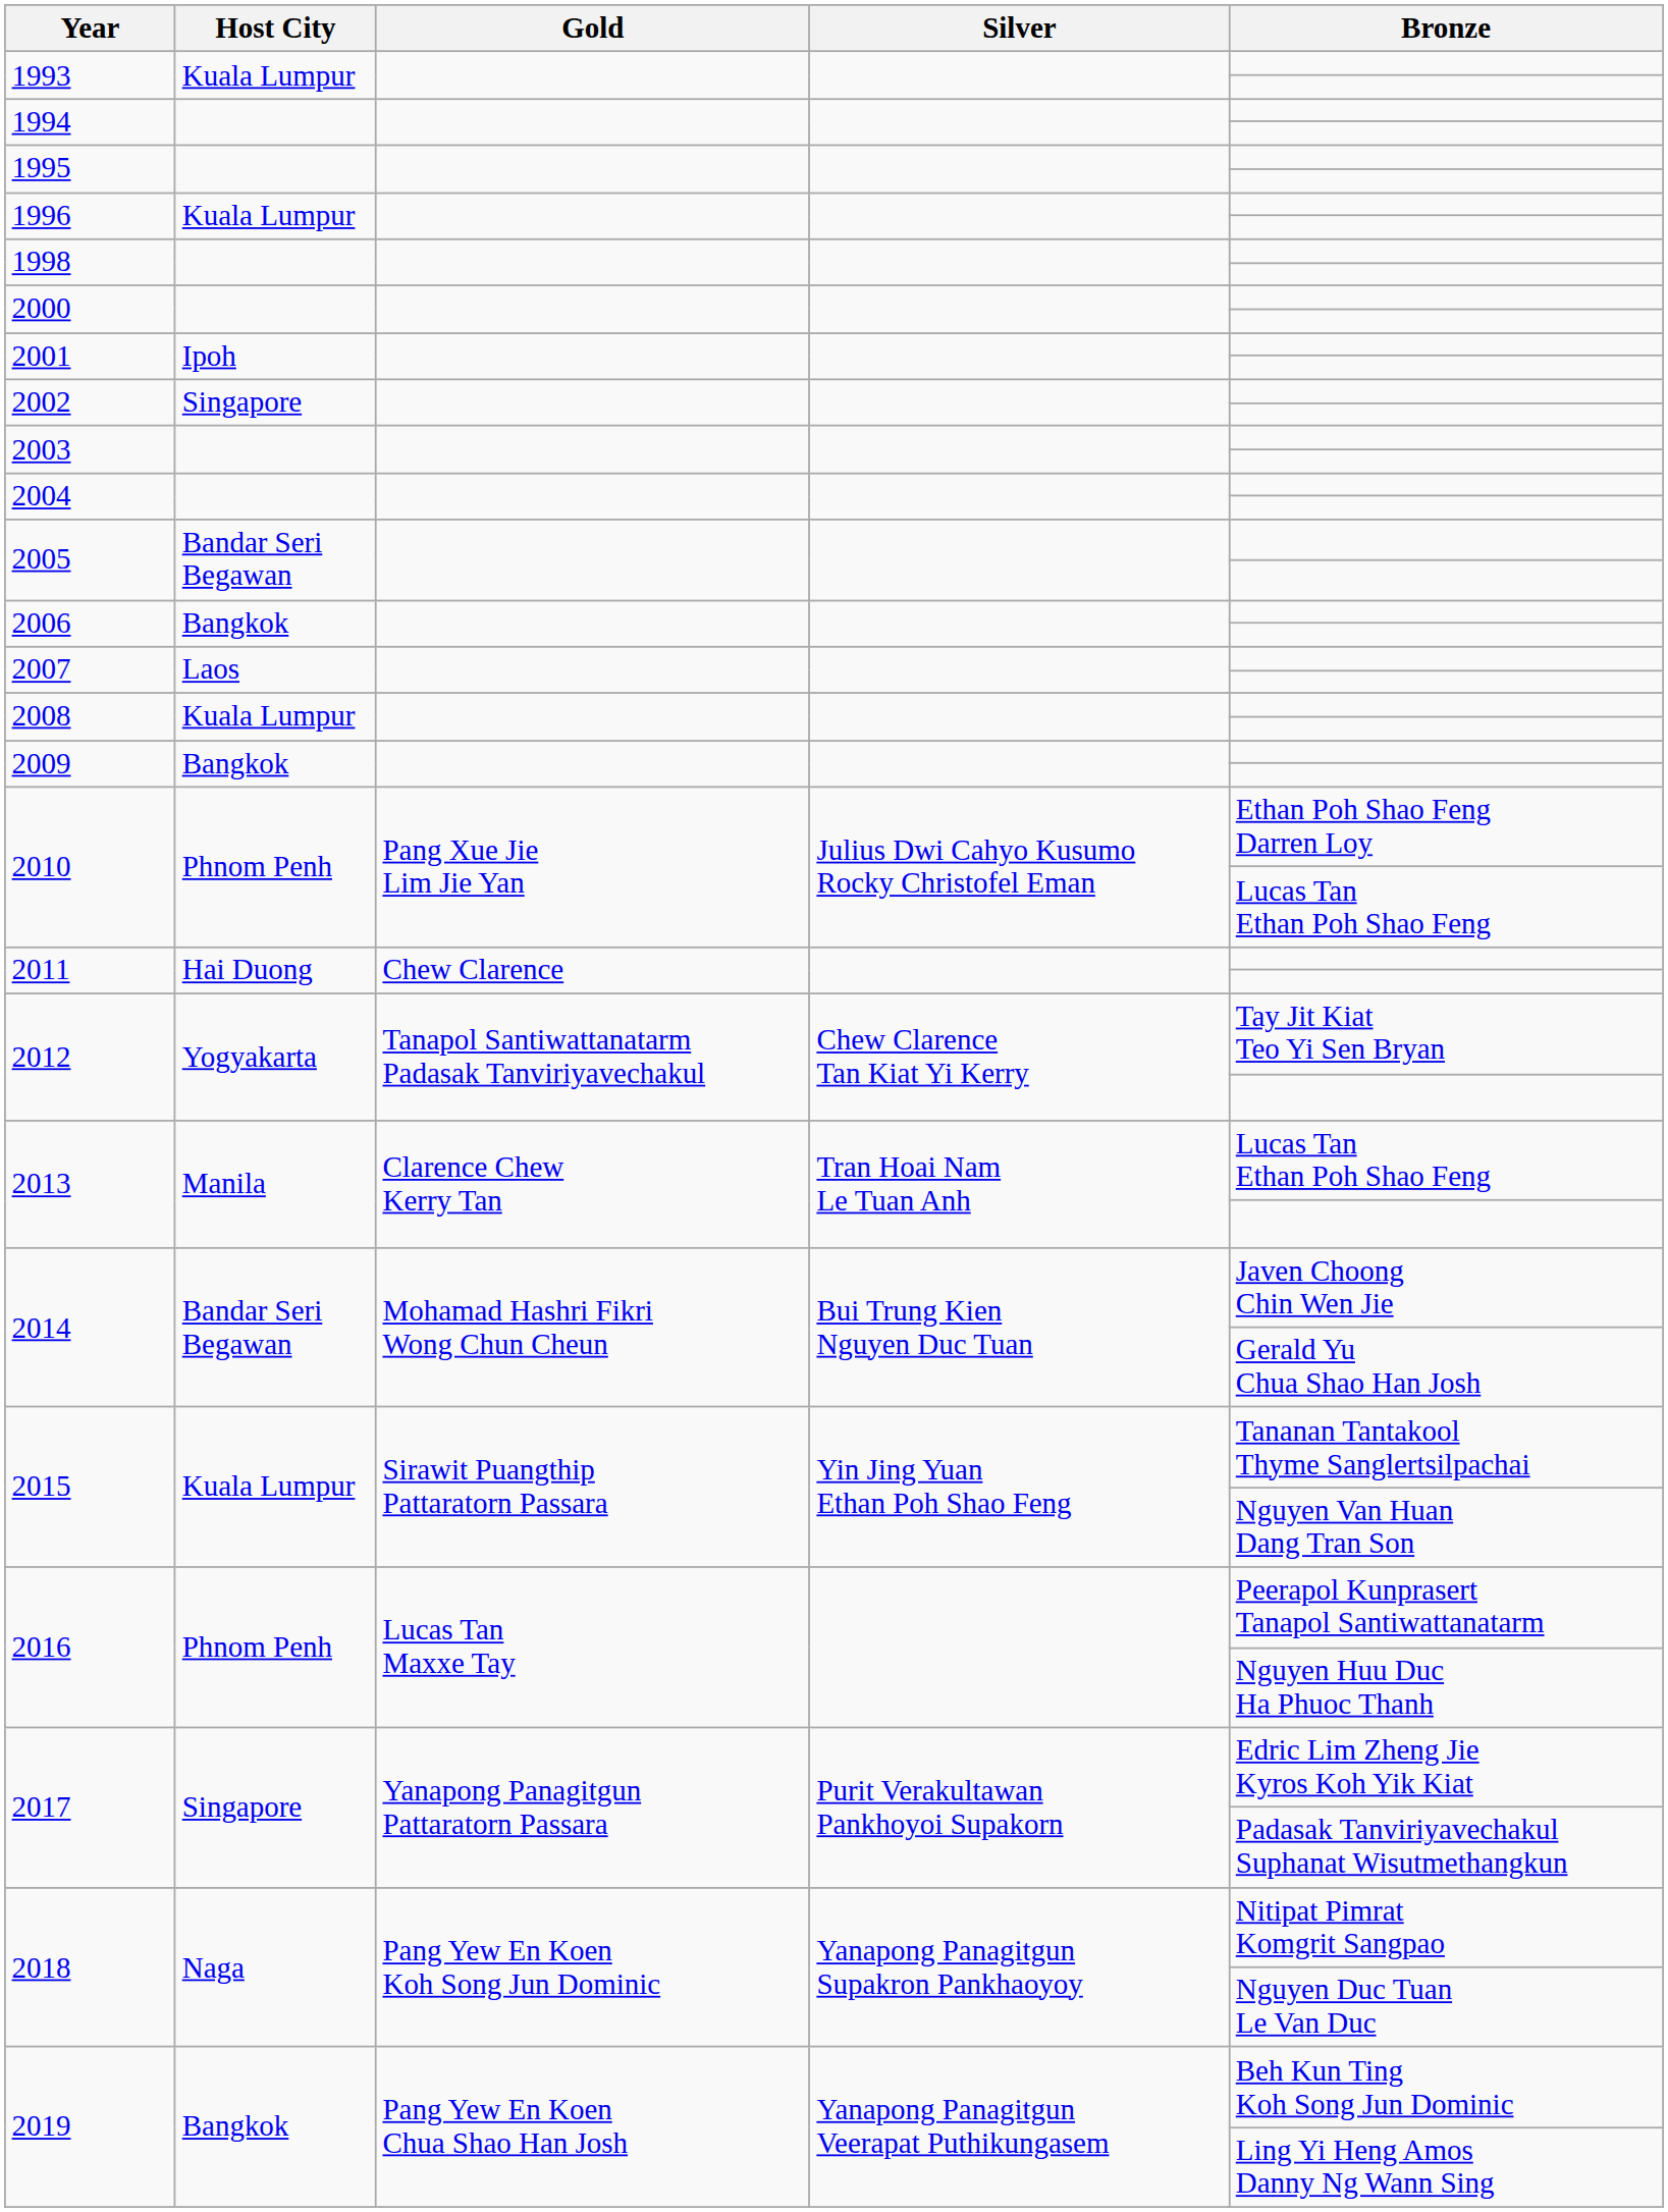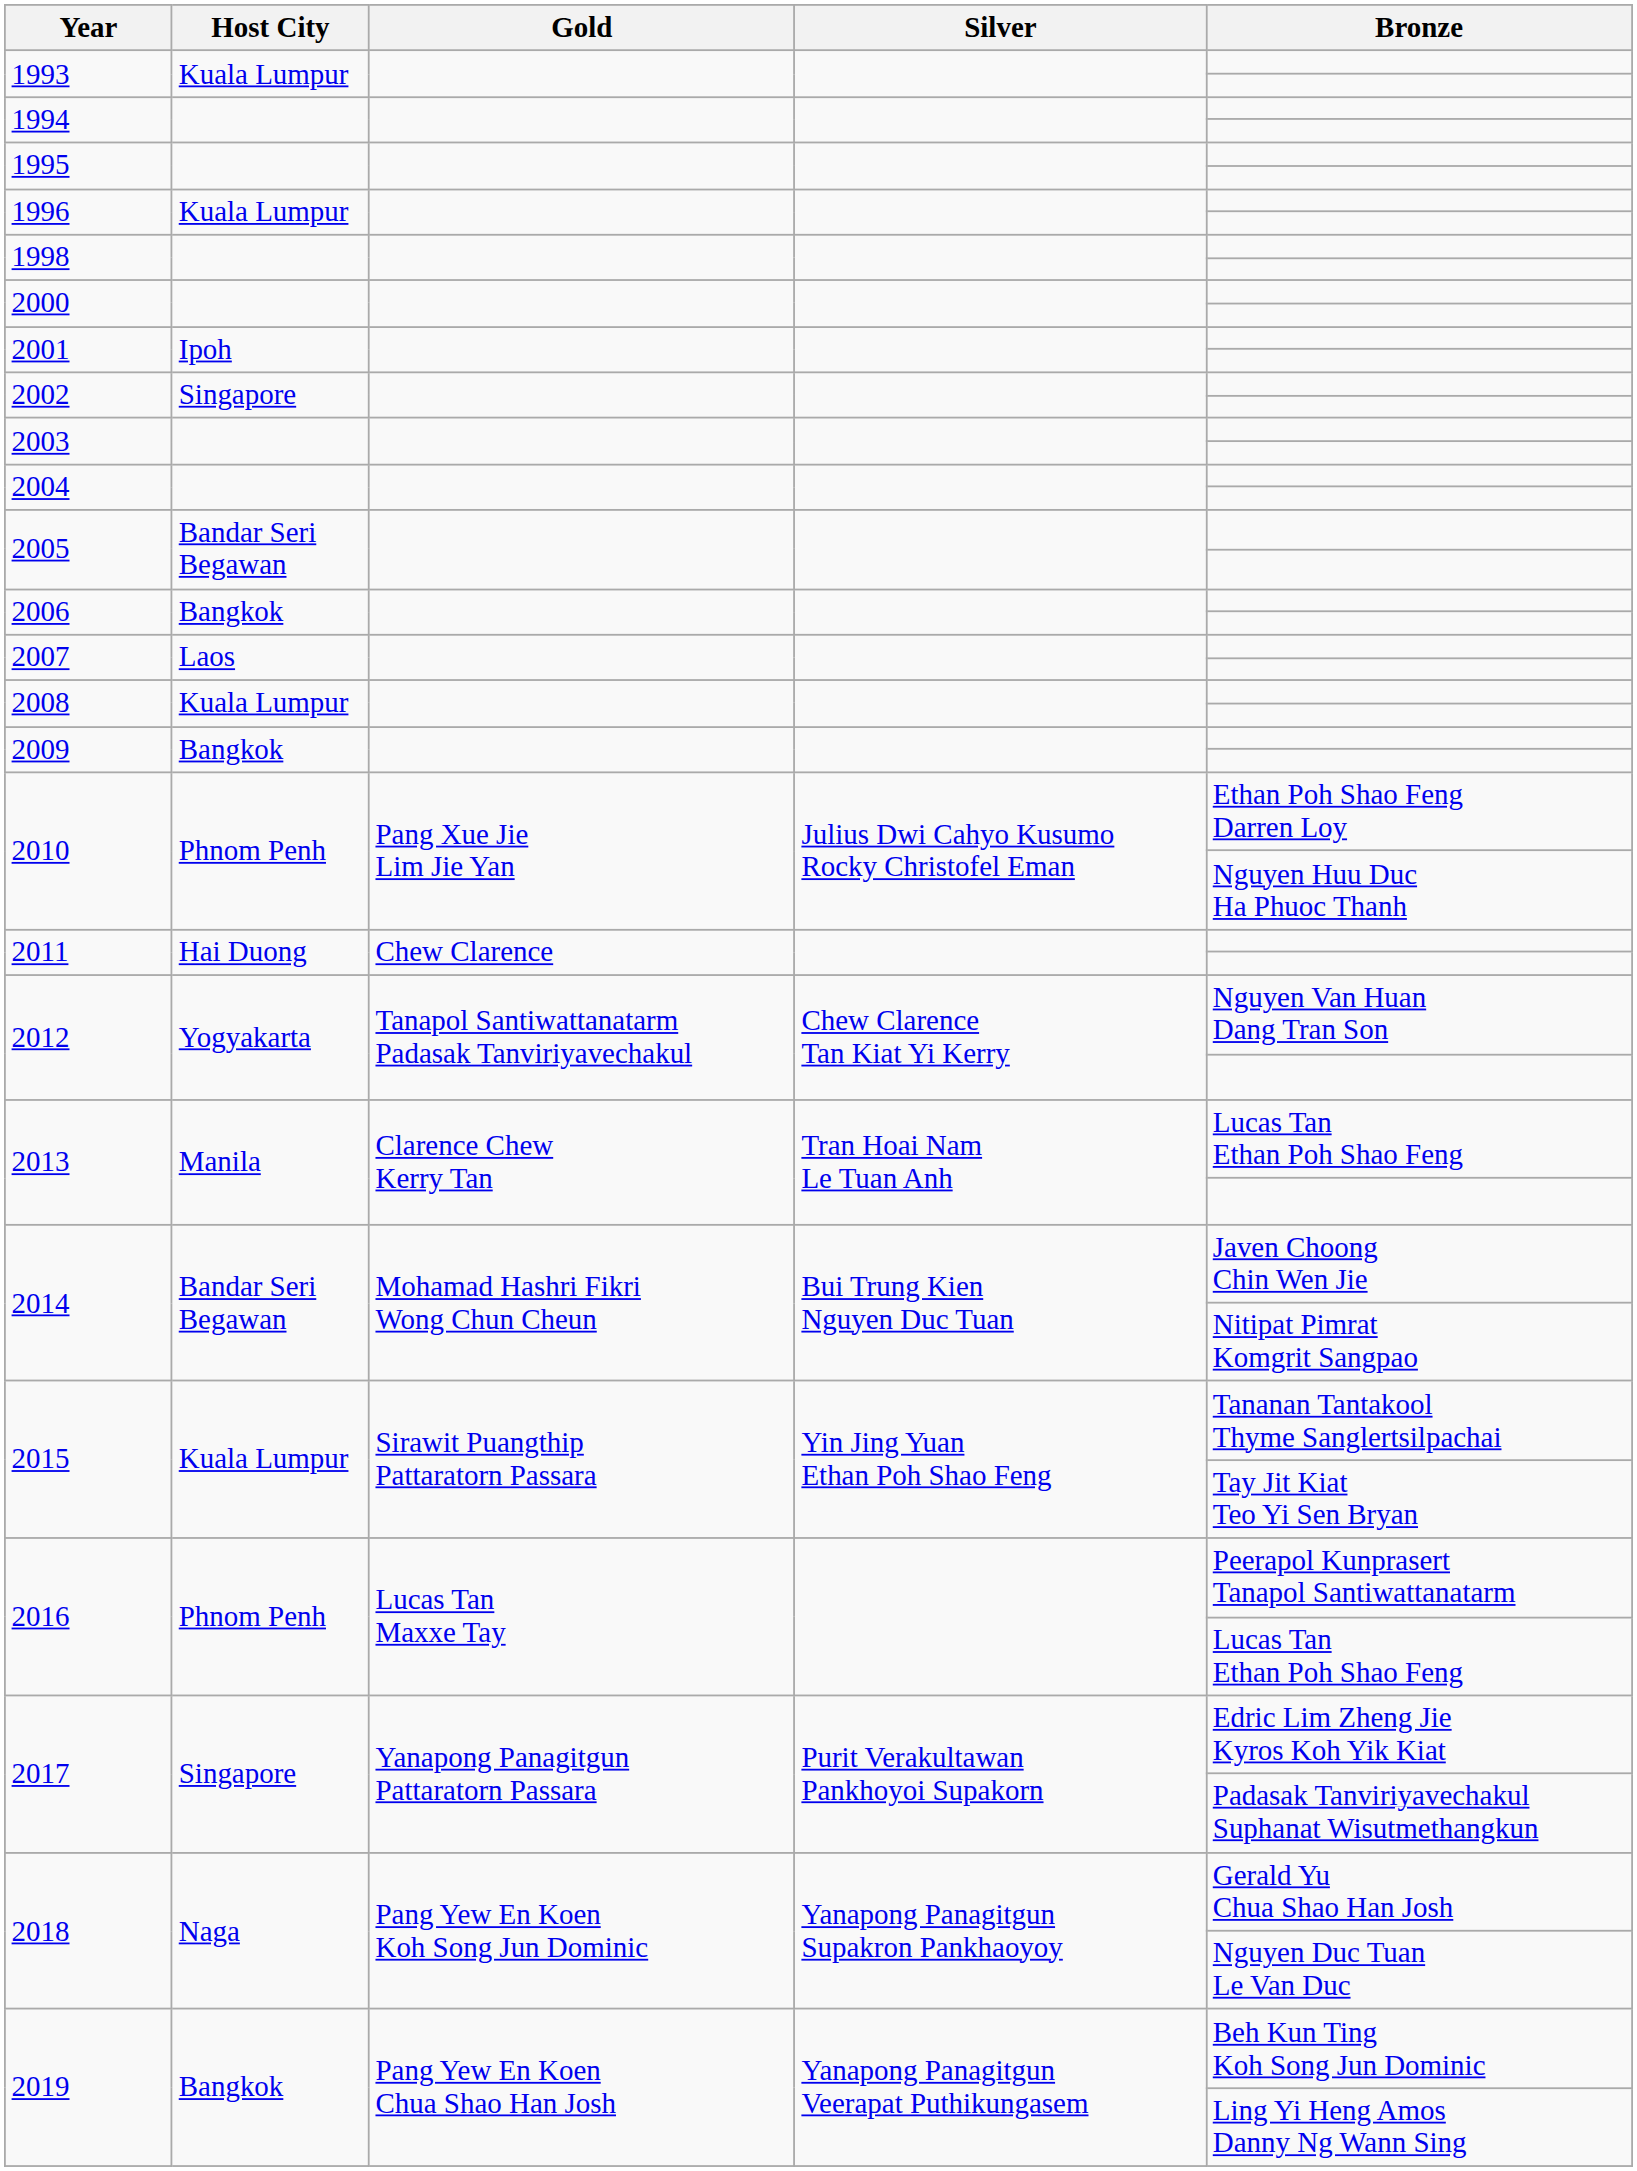row 33 | Bronze: Lucas Tan Ethan Poh Shao Feng -> Nguyen Huu Duc Ha Phuoc Thanh
row 36 | Bronze: Tay Jit Kiat Teo Yi Sen Bryan -> Nguyen Van Huan Dang Tran Son
row 41 | Bronze: Gerald Yu Chua Shao Han Josh -> Nitipat Pimrat Komgrit Sangpao
row 43 | Bronze: Nguyen Van Huan Dang Tran Son -> Tay Jit Kiat Teo Yi Sen Bryan
row 45 | Bronze: Nguyen Huu Duc Ha Phuoc Thanh -> Lucas Tan Ethan Poh Shao Feng
row 48 | Bronze: Nitipat Pimrat Komgrit Sangpao -> Gerald Yu Chua Shao Han Josh
